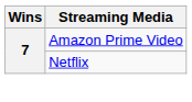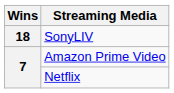+ row: 18 | SonyLIV
